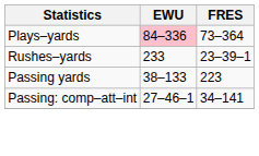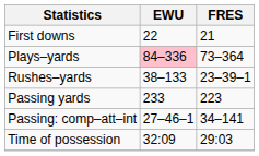+ row: First downs | 22 | 21
Rushes–yards | EWU: 233 -> 38–133
Passing yards | EWU: 38–133 -> 233
+ row: Time of possession | 32:09 | 29:03
